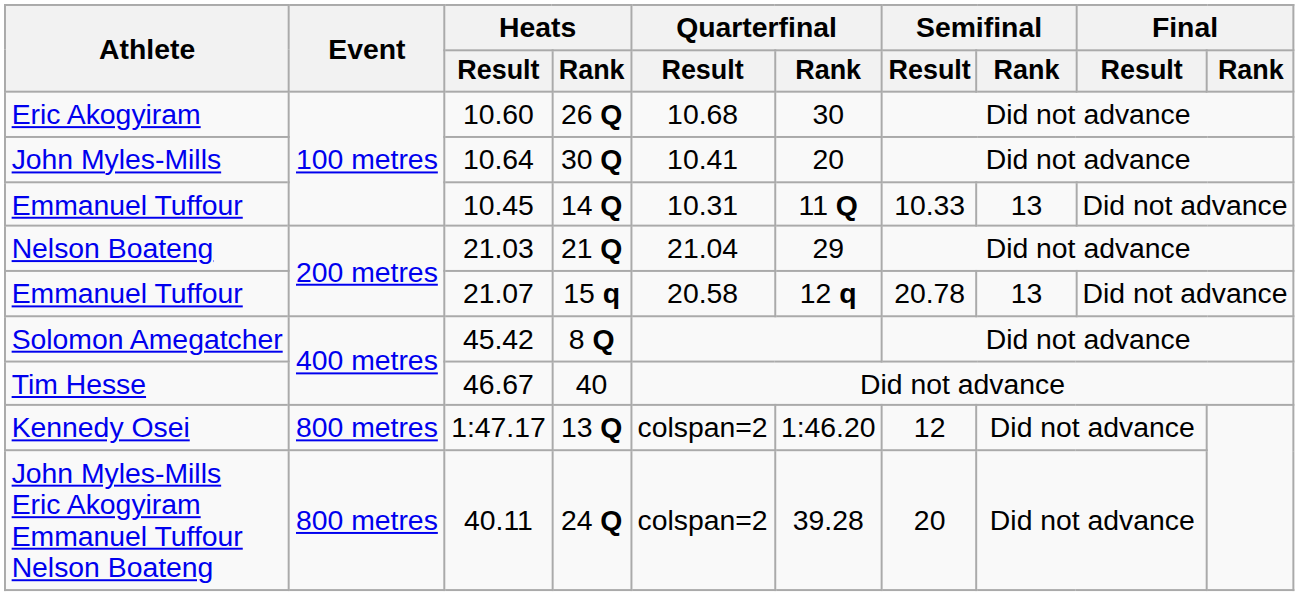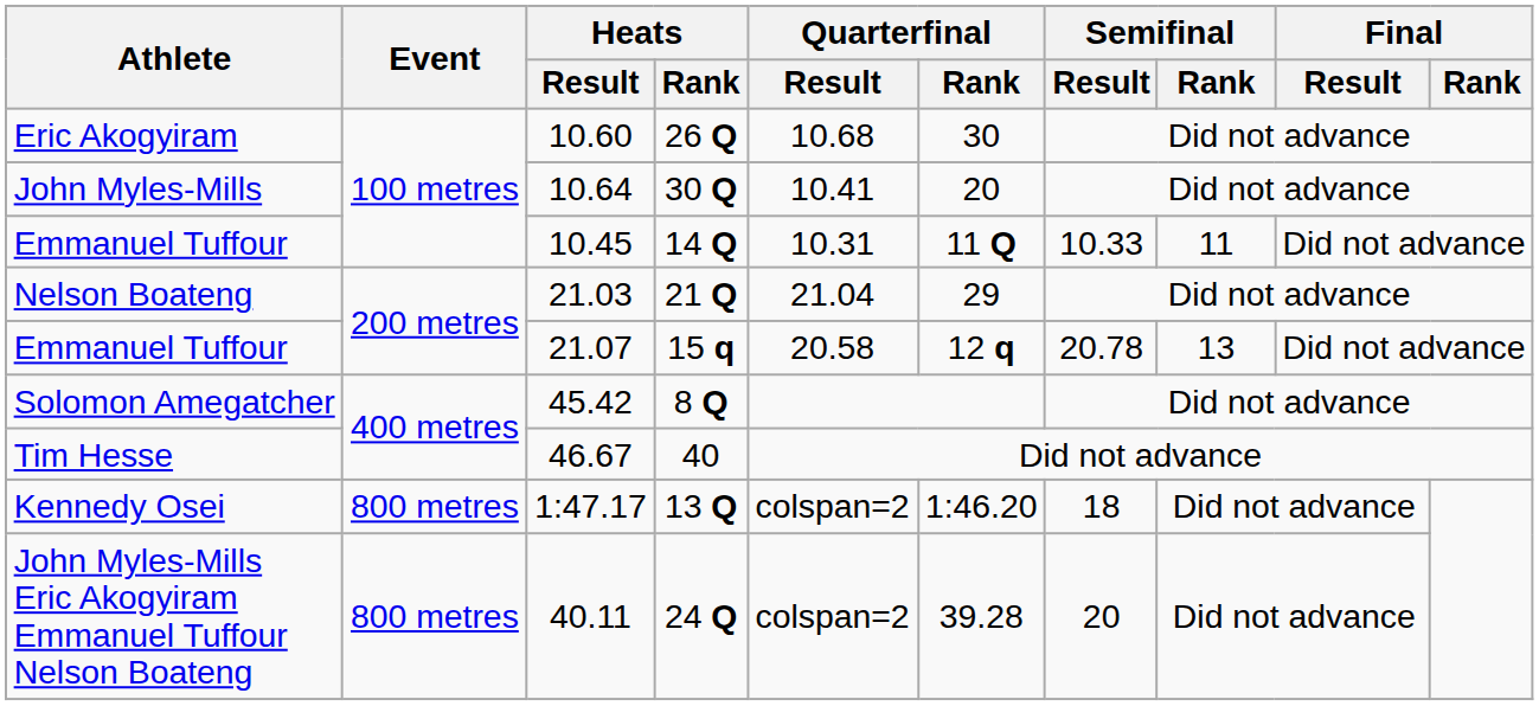10.45 | Semifinal / Rank: 13 -> 11
1:47.17 | Semifinal / Result: 12 -> 18
